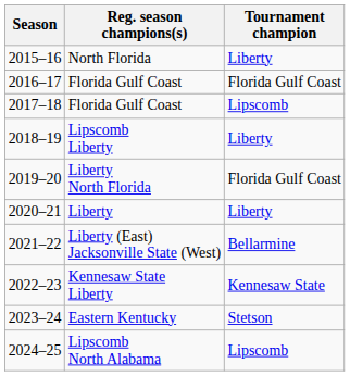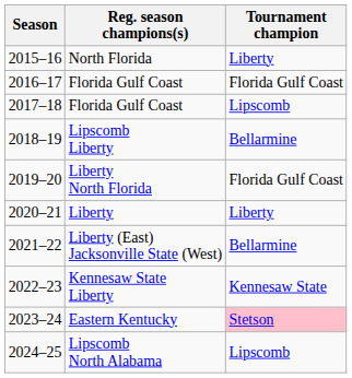Lipscomb Liberty | Tournament champion: Liberty -> Bellarmine
Eastern Kentucky | Tournament champion: no background -> pink background
